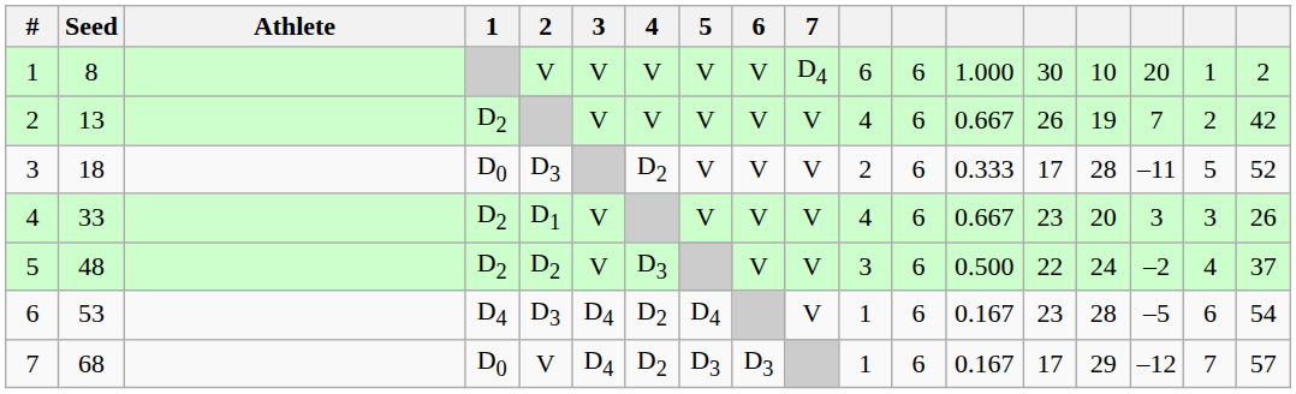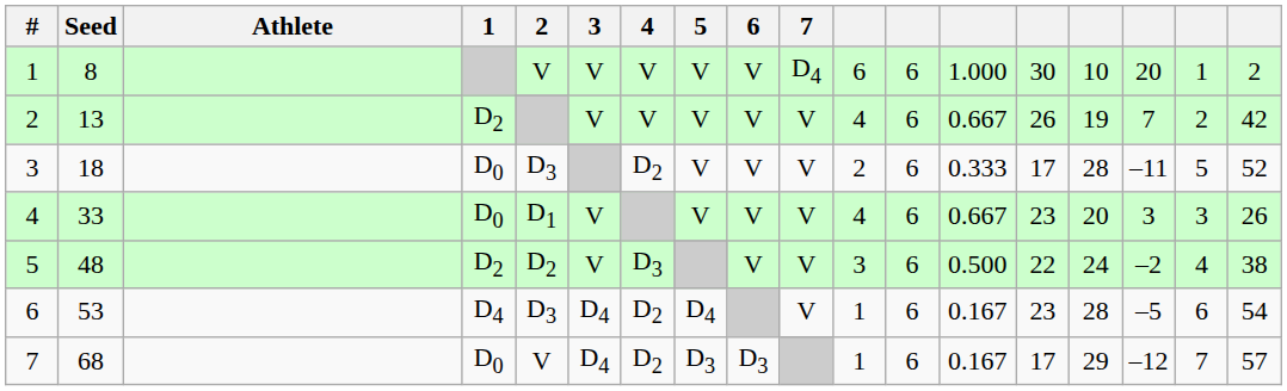row 5 | 1: D2 -> D0
row 6 | column 18: 37 -> 38
